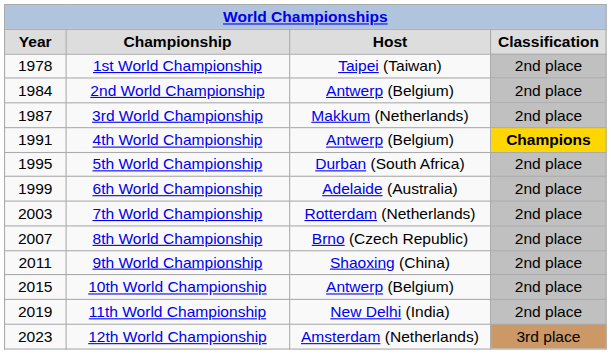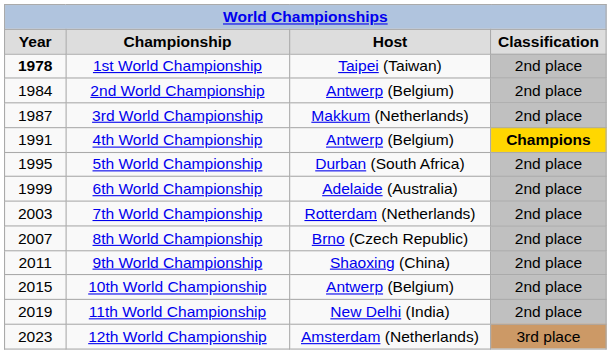1st World Championship | column 1: normal -> bold
